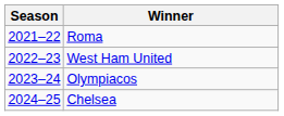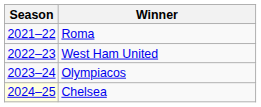Chelsea | Season: no background -> lightyellow background
